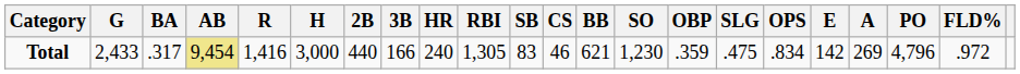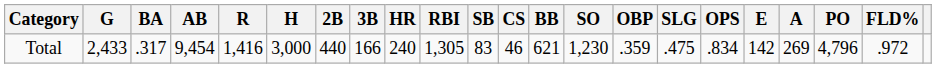row 2 | Category: bold -> normal
row 2 | AB: khaki background -> no background
